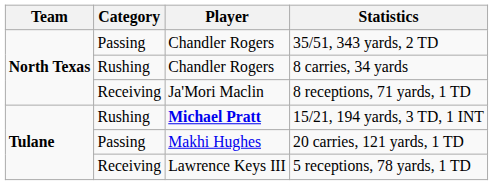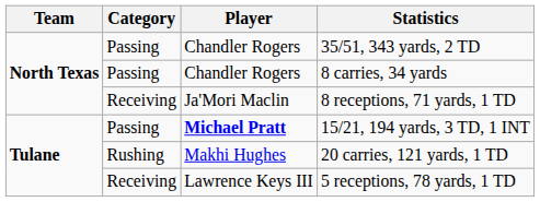8 carries, 34 yards | Category: Rushing -> Passing
15/21, 194 yards, 3 TD, 1 INT | Category: Rushing -> Passing
20 carries, 121 yards, 1 TD | Category: Passing -> Rushing
